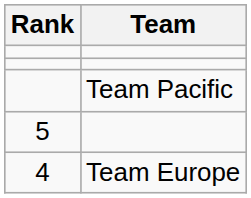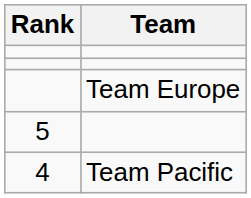row 4 | Team: Team Pacific -> Team Europe
row 6 | Team: Team Europe -> Team Pacific
